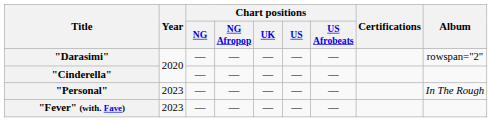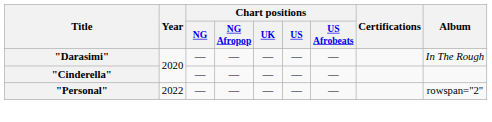"Darasimi" | Album: rowspan="2" -> In The Rough
"Personal" | Year: 2023 -> 2022
"Personal" | Album: In The Rough -> rowspan="2"
- row: "Fever" (with. Fave) | 2023 | — | — | — | — | —
